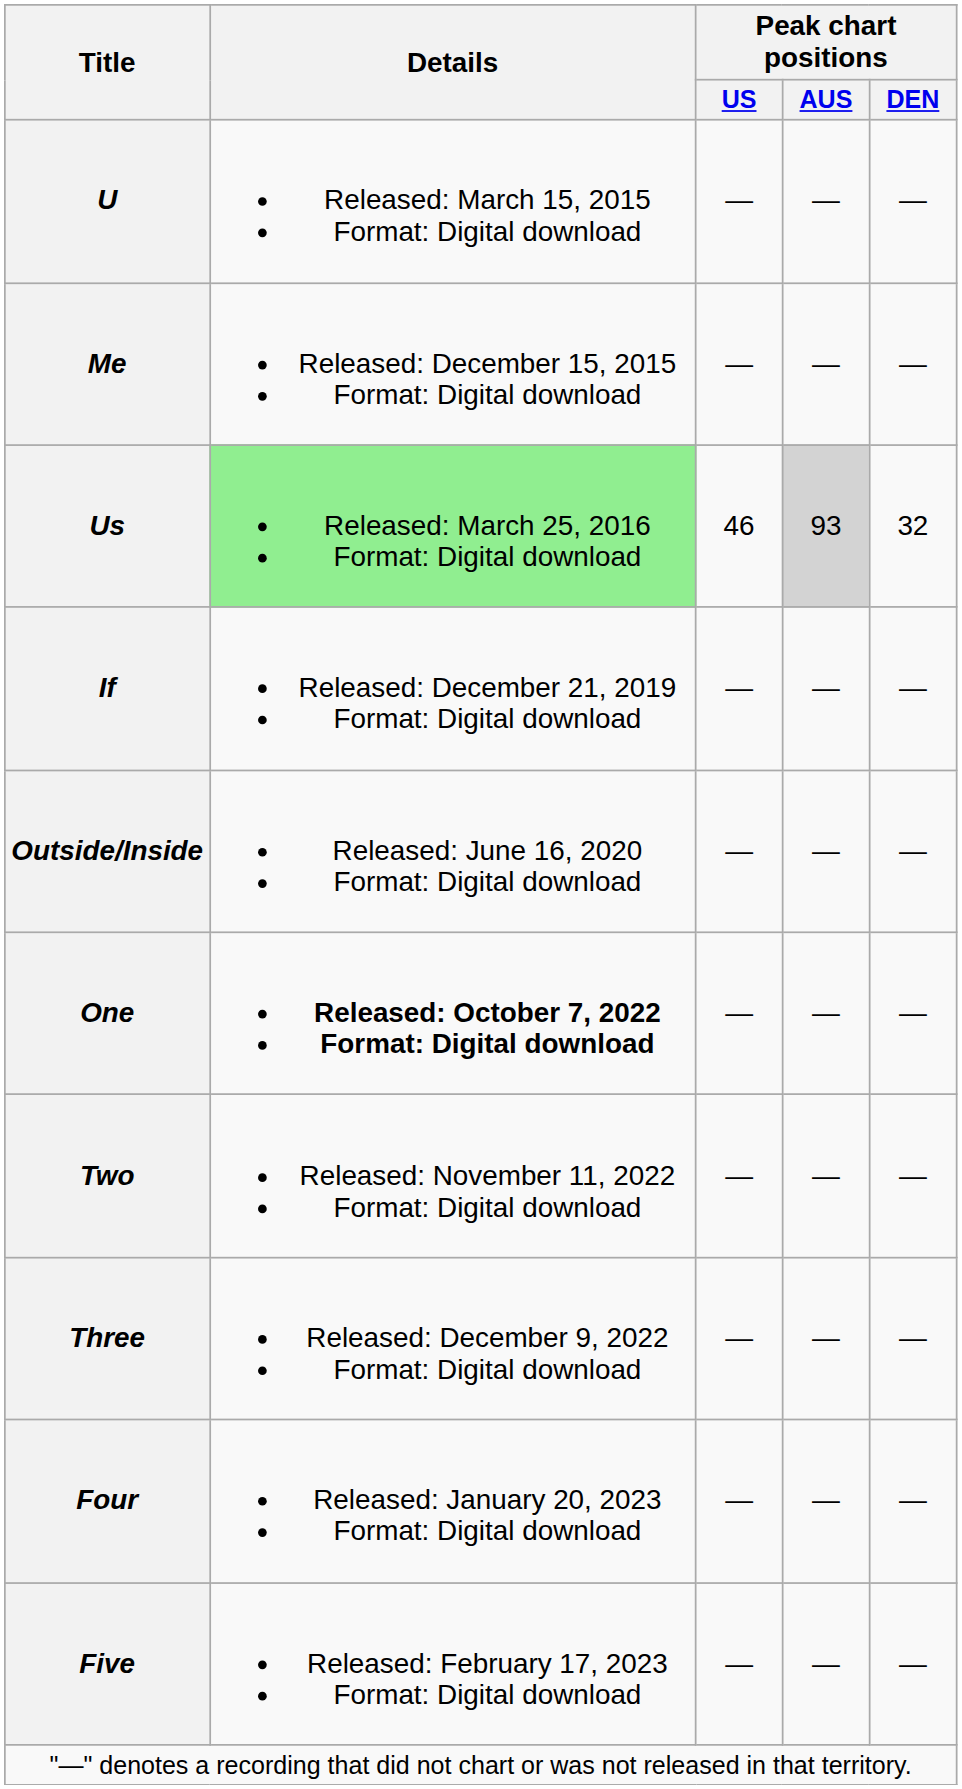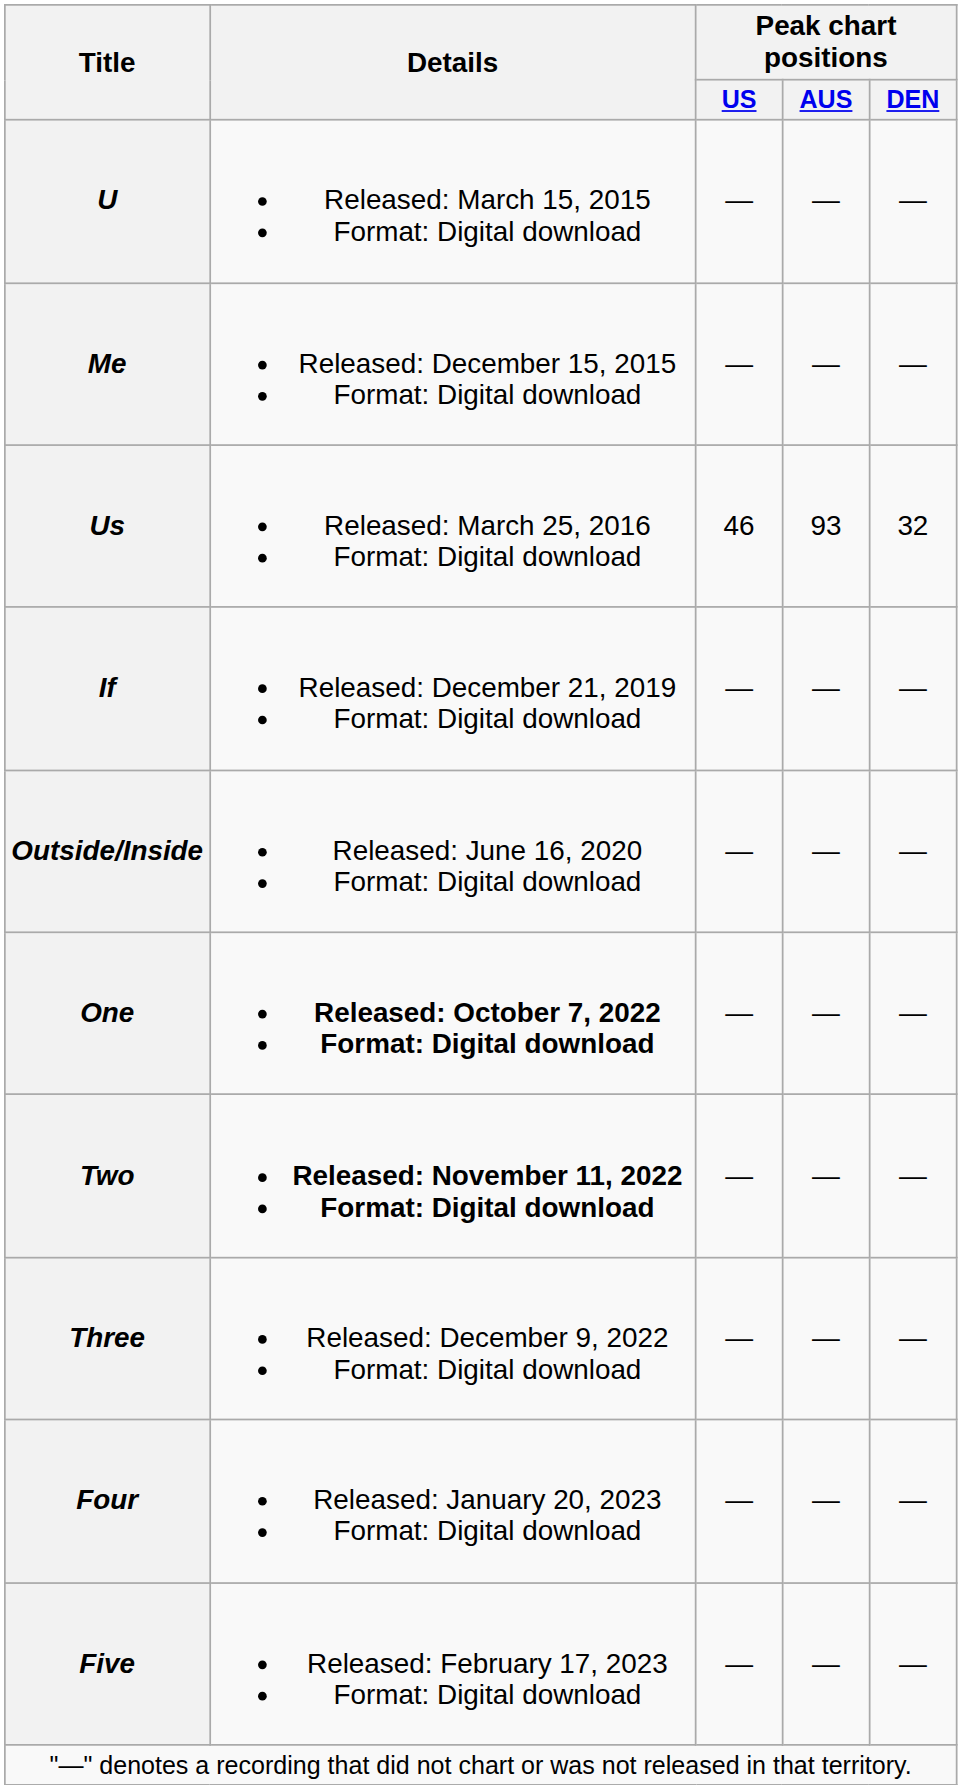Us | Details: lightgreen background -> no background
Us | Peak chart positions / AUS: lightgrey background -> no background
Two | Details: normal -> bold
